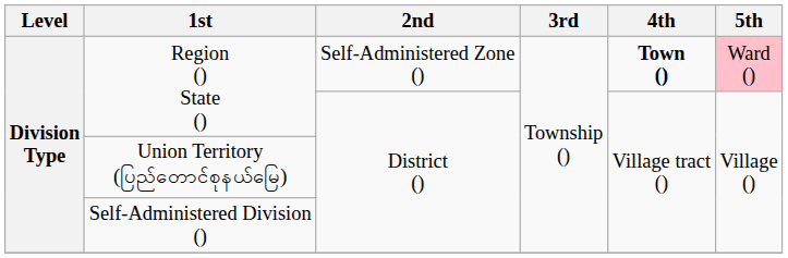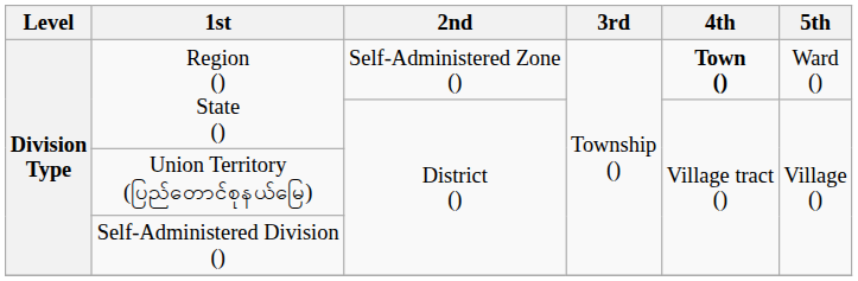Region () State () / Self-Administered Zone () | 5th: pink background -> no background
